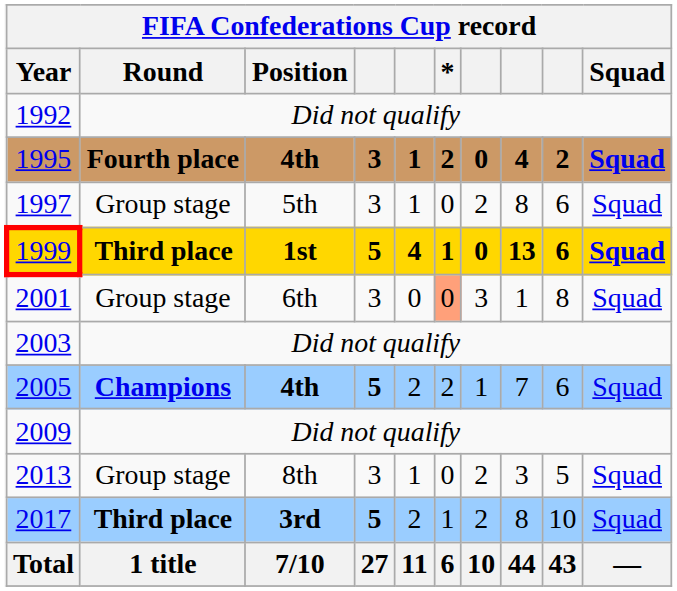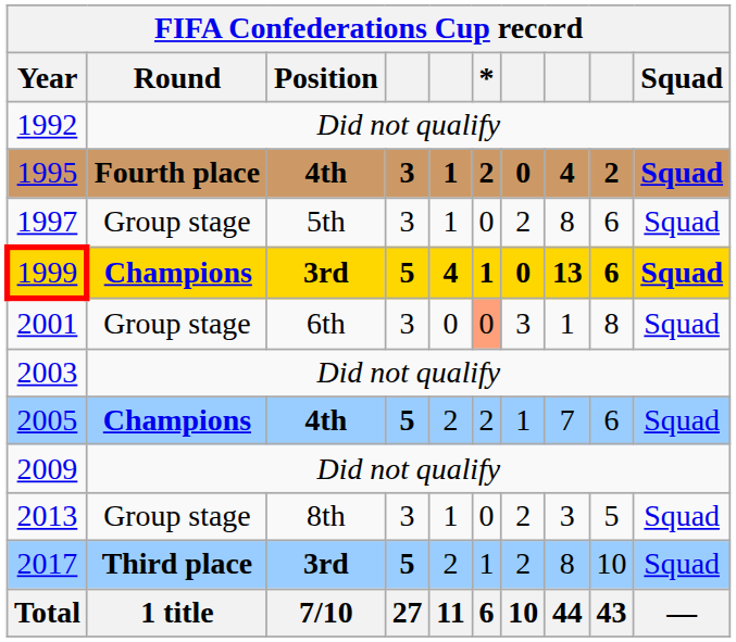1999 | Round: Third place -> Champions
1999 | Position: 1st -> 3rd
